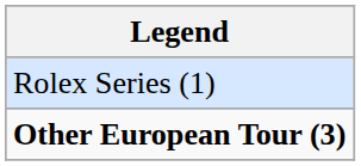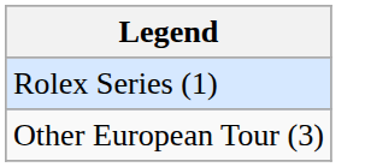row 3 | column 1: bold -> normal
